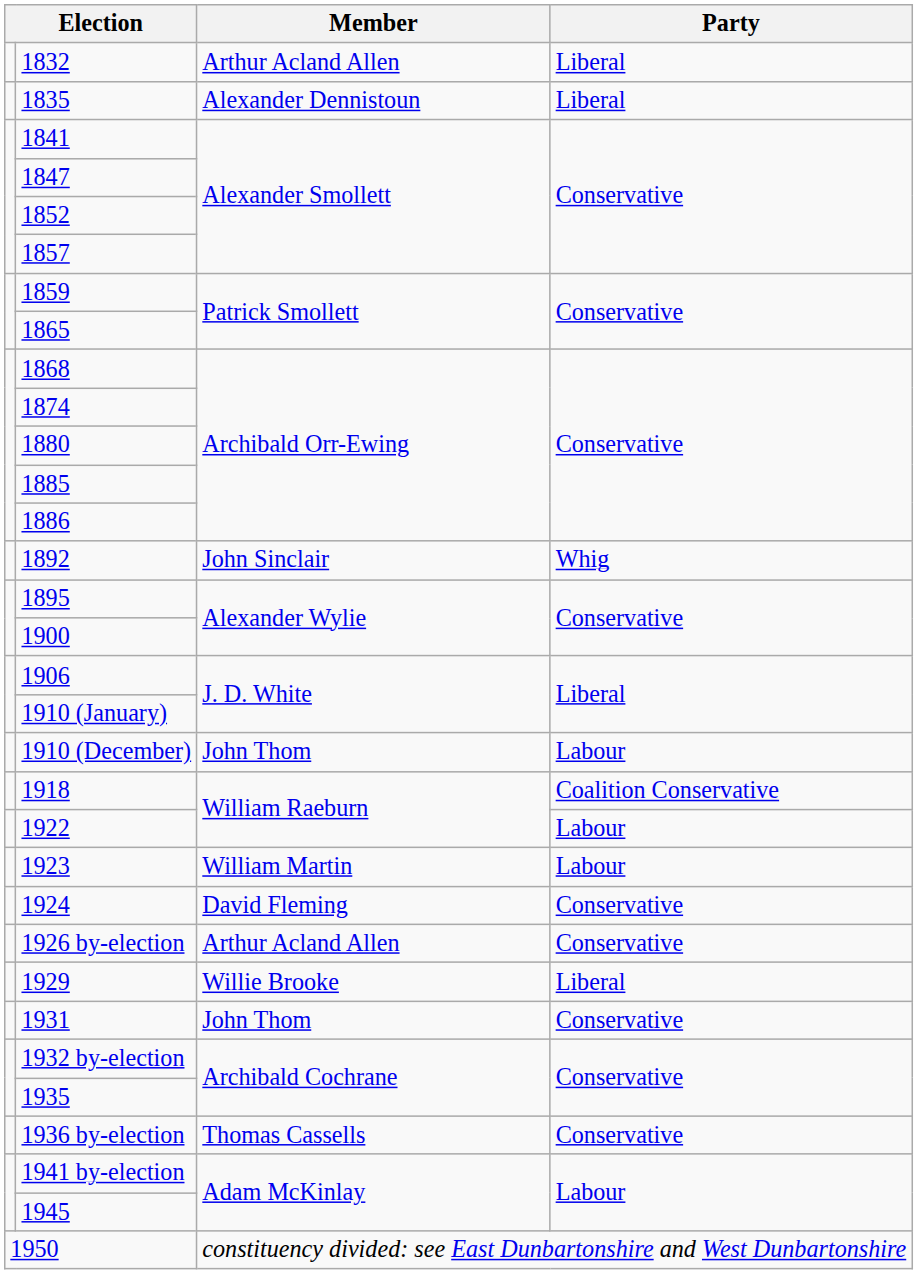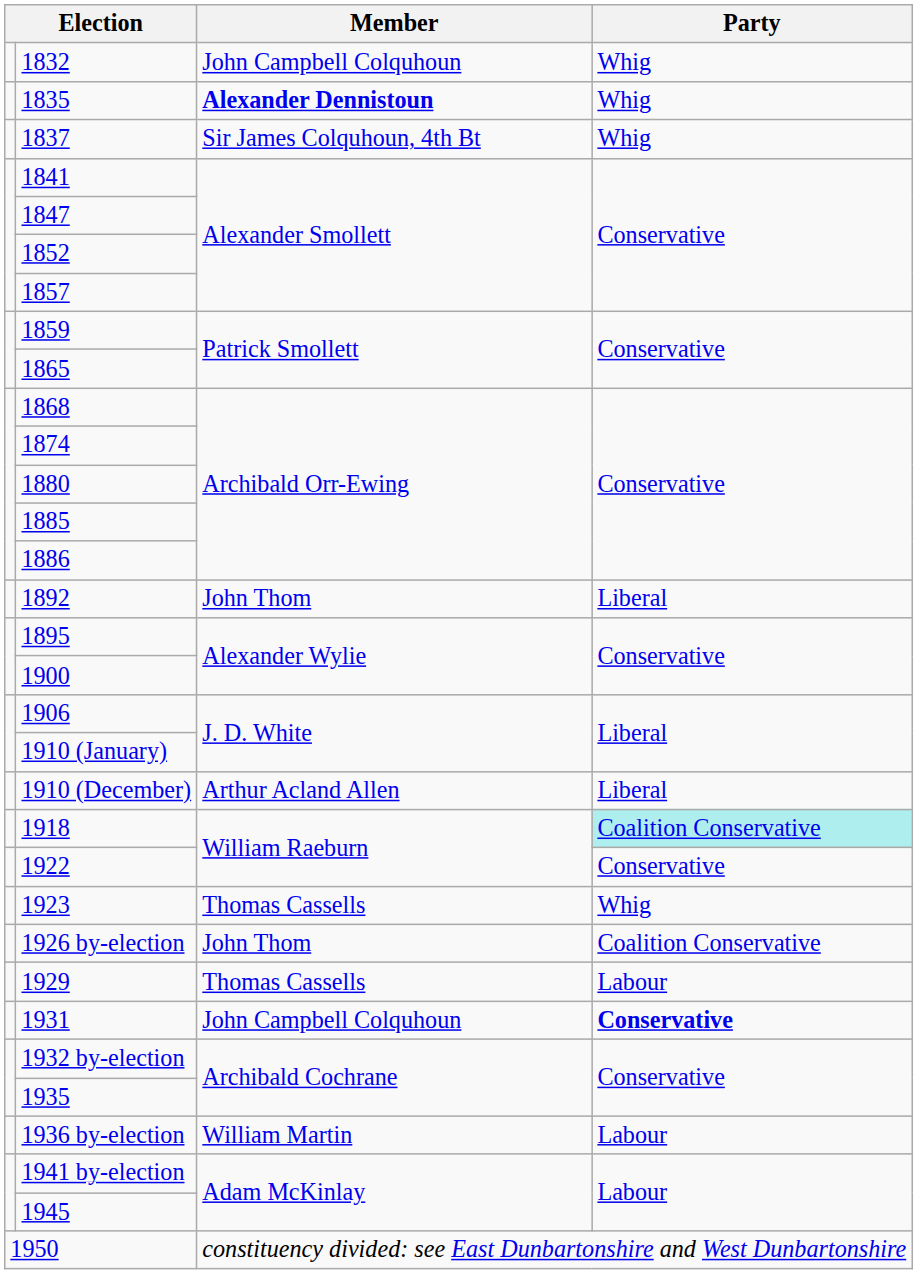1832 | Member: Arthur Acland Allen -> John Campbell Colquhoun
1832 | Party: Liberal -> Whig
1835 | Member: normal -> bold
1835 | Party: Liberal -> Whig
+ row: 1837 | Sir James Colquhoun, 4th Bt | Whig
1892 | Member: John Sinclair -> John Thom
1892 | Party: Whig -> Liberal
1910 (December) | Member: John Thom -> Arthur Acland Allen
1910 (December) | Party: Labour -> Liberal
1918 | Party: no background -> paleturquoise background
1922 | Party: Labour -> Conservative
1923 | Member: William Martin -> Thomas Cassells
1923 | Party: Labour -> Whig
- row: 1924 | David Fleming | Conservative
1926 by-election | Member: Arthur Acland Allen -> John Thom
1926 by-election | Party: Conservative -> Coalition Conservative
1929 | Member: Willie Brooke -> Thomas Cassells
1929 | Party: Liberal -> Labour
1931 | Member: John Thom -> John Campbell Colquhoun
1931 | Party: normal -> bold
1936 by-election | Member: Thomas Cassells -> William Martin
1936 by-election | Party: Conservative -> Labour
